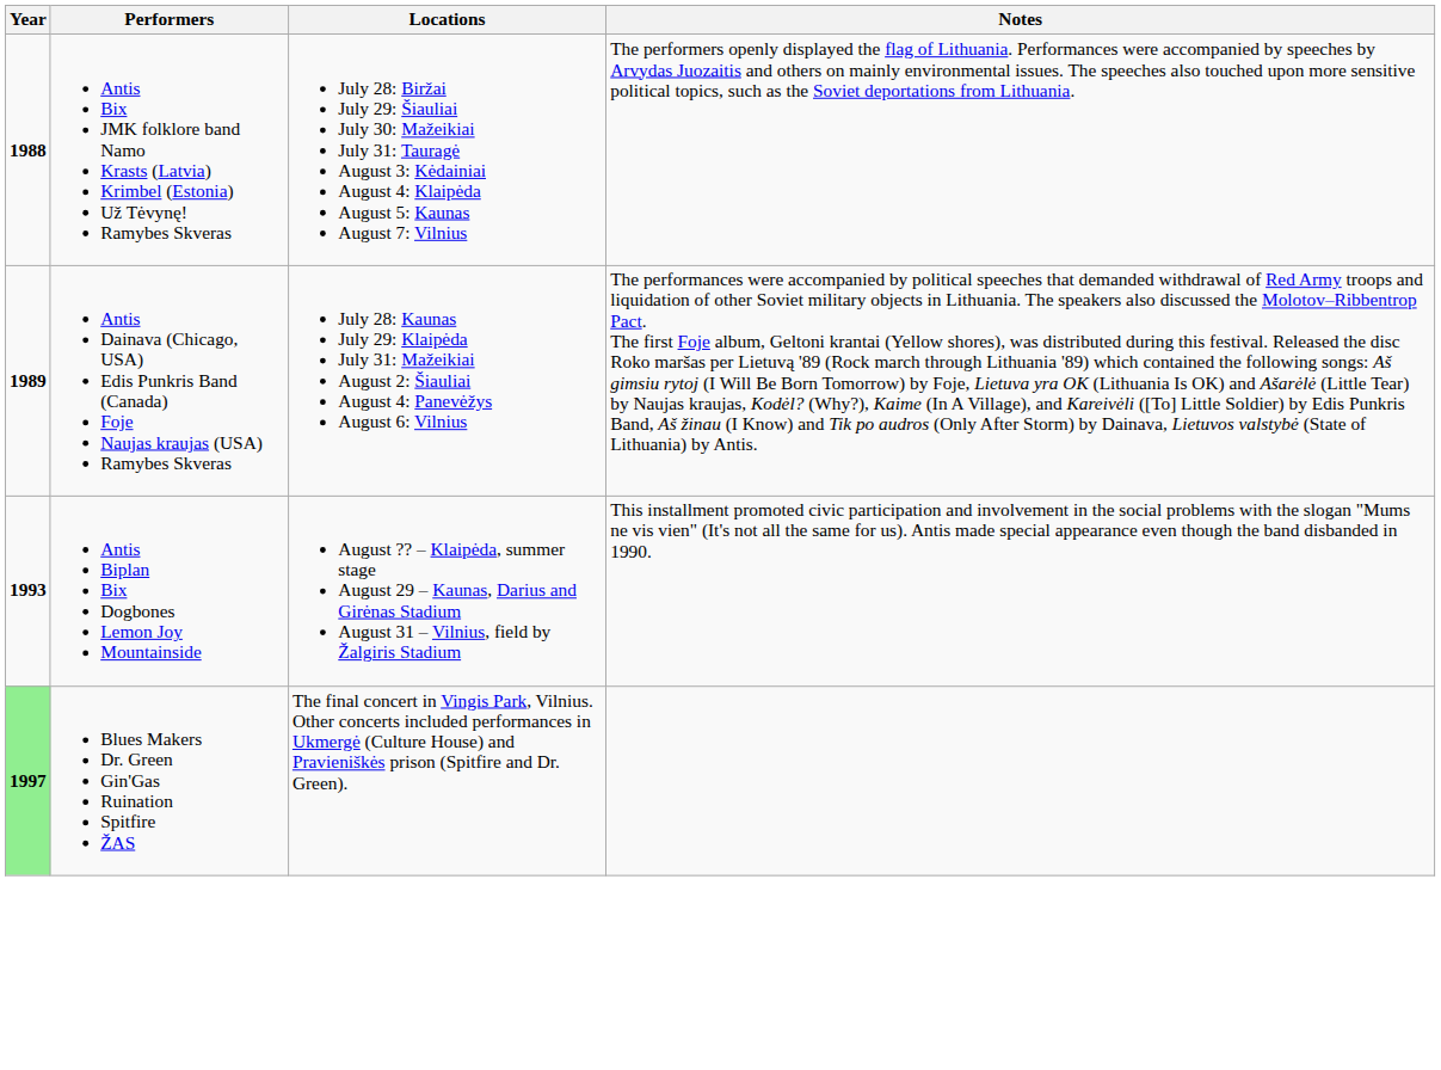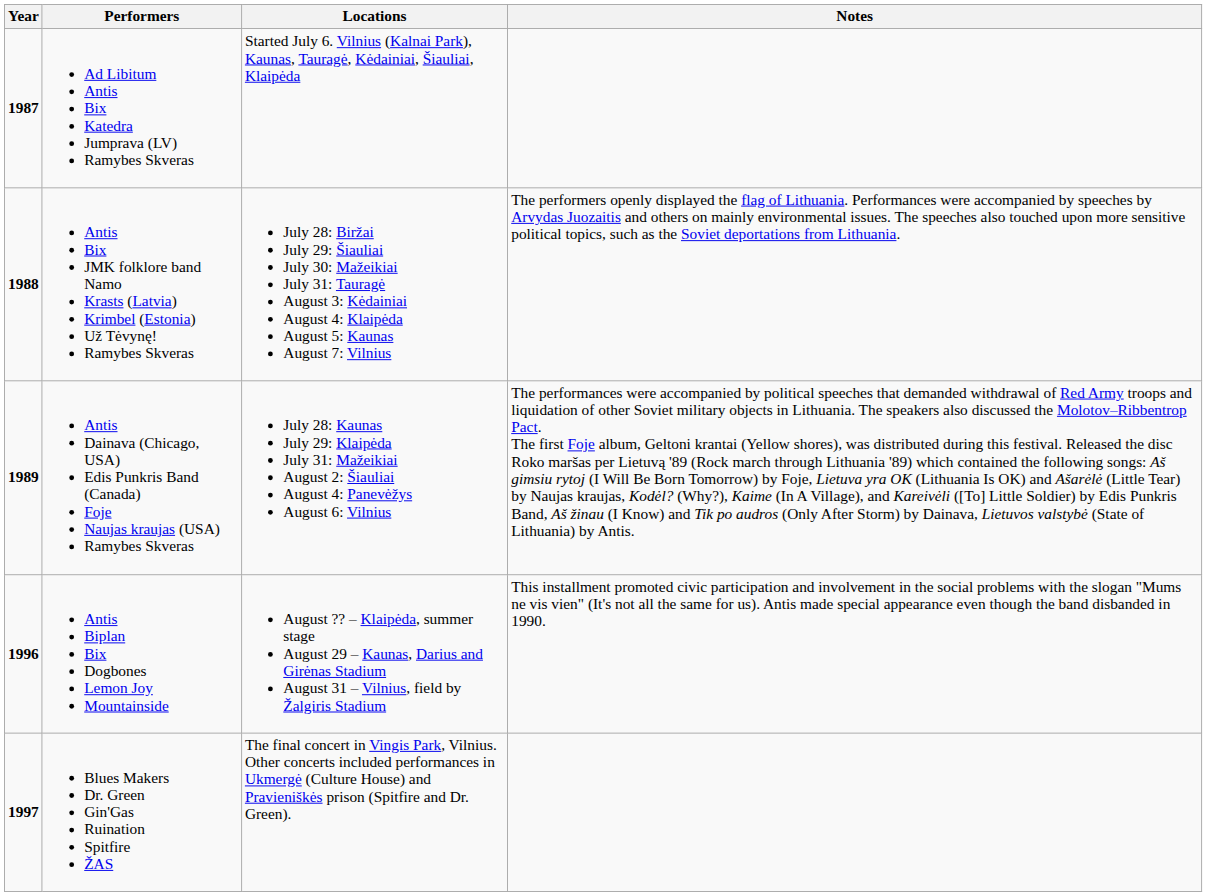+ row: 1987 | Ad Libitum Antis Bix Katedra Jumprava (LV) Ramybes Skveras | Started July 6. Vilnius (Kalnai Park), Kaunas, Tauragė, Kėdainiai, Šiauliai, Klaipėda
Antis Biplan Bix Dogbones Lemon Joy Mountainside | Year: 1993 -> 1996
Blues Makers Dr. Green Gin'Gas Ruination Spitfire ŽAS | Year: lightgreen background -> no background
